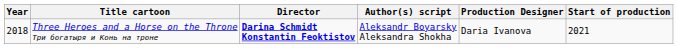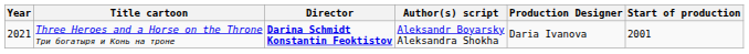row 2 | Year: 2018 -> 2021
row 2 | Start of production: 2021 -> 2001
